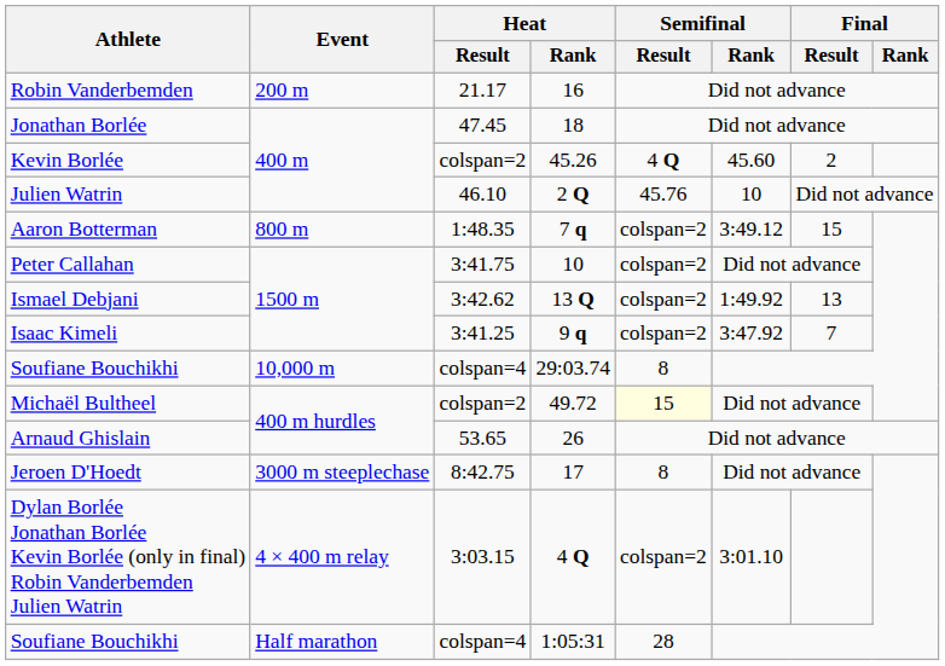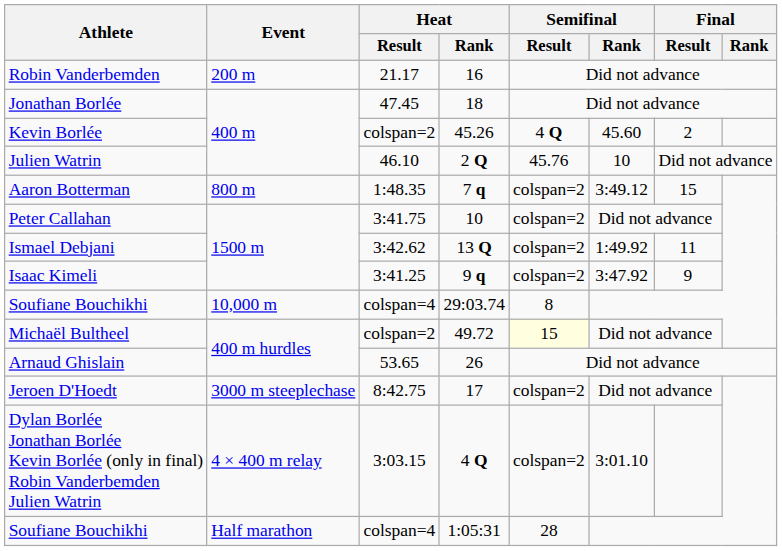Ismael Debjani | Final / Result: 13 -> 11
Isaac Kimeli | Final / Result: 7 -> 9
Jeroen D'Hoedt | Semifinal / Result: 8 -> colspan=2
